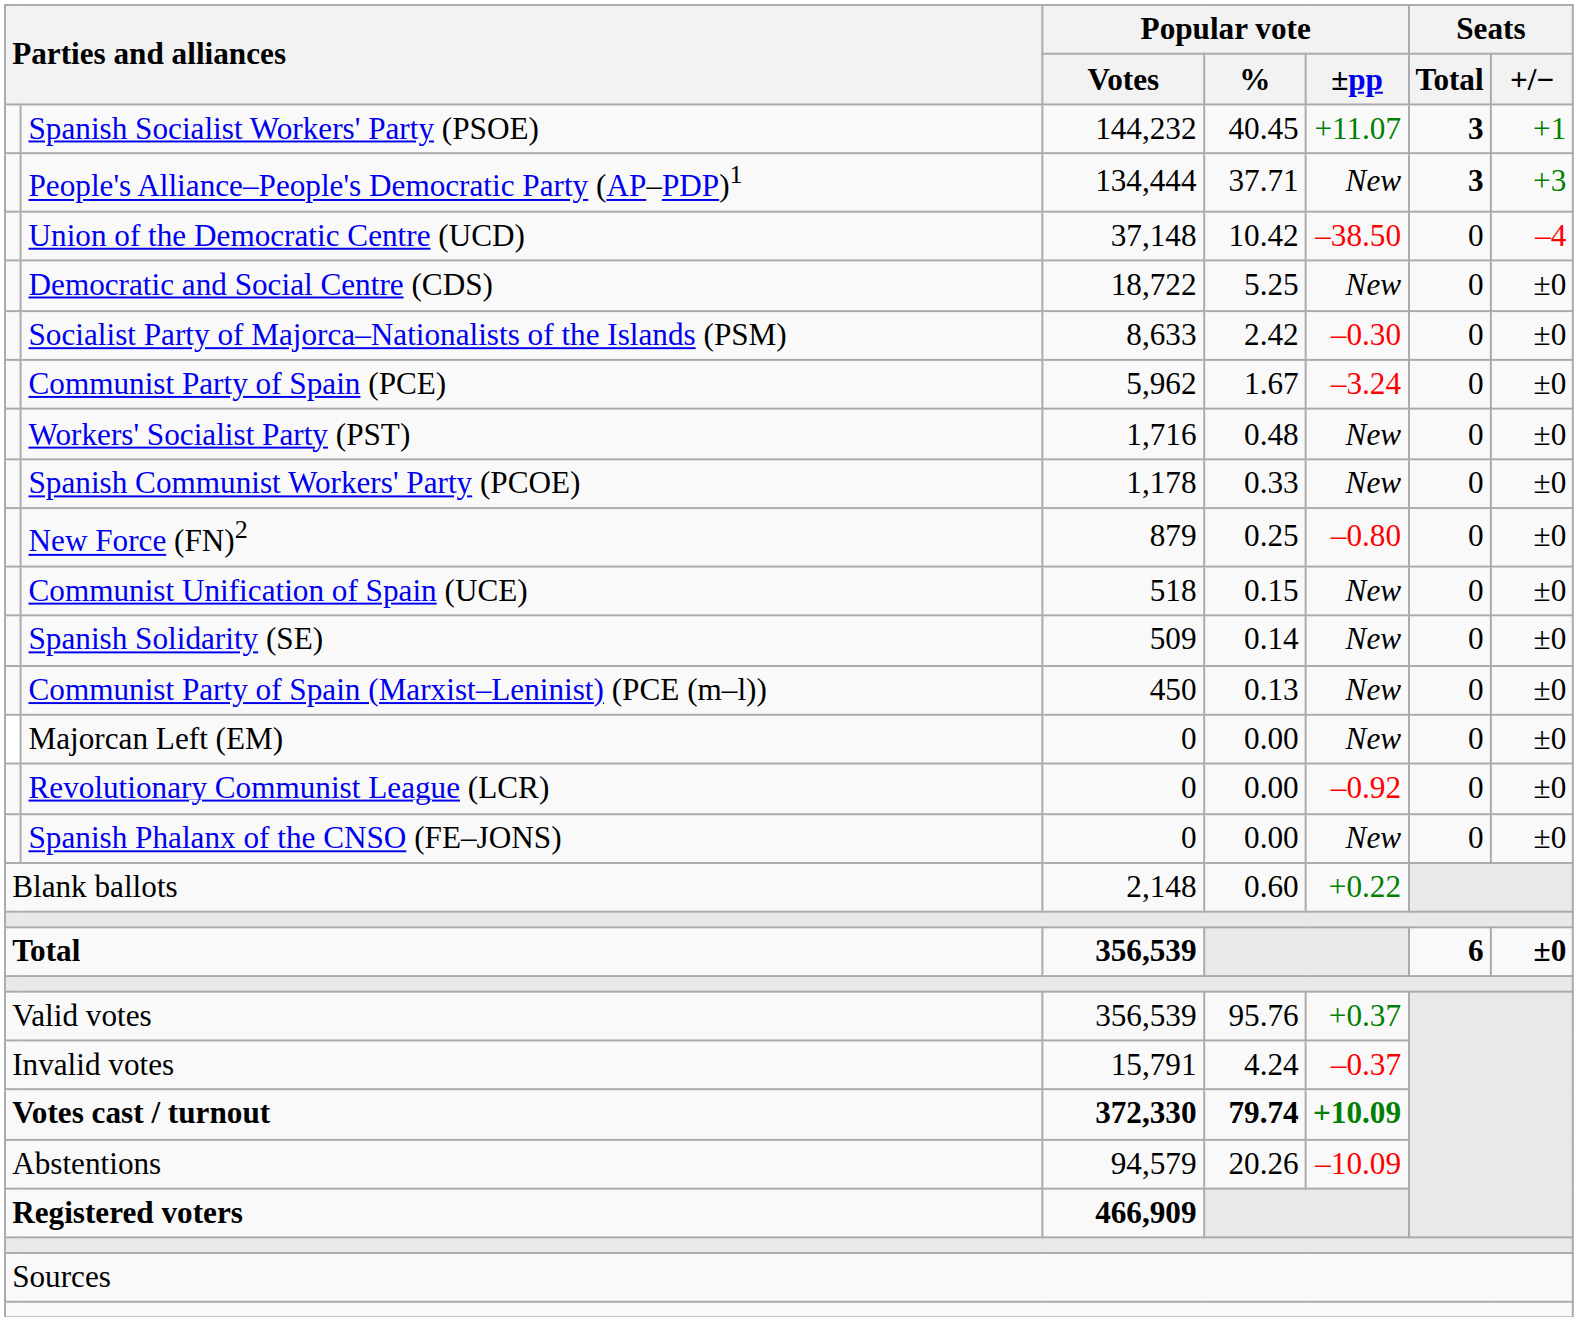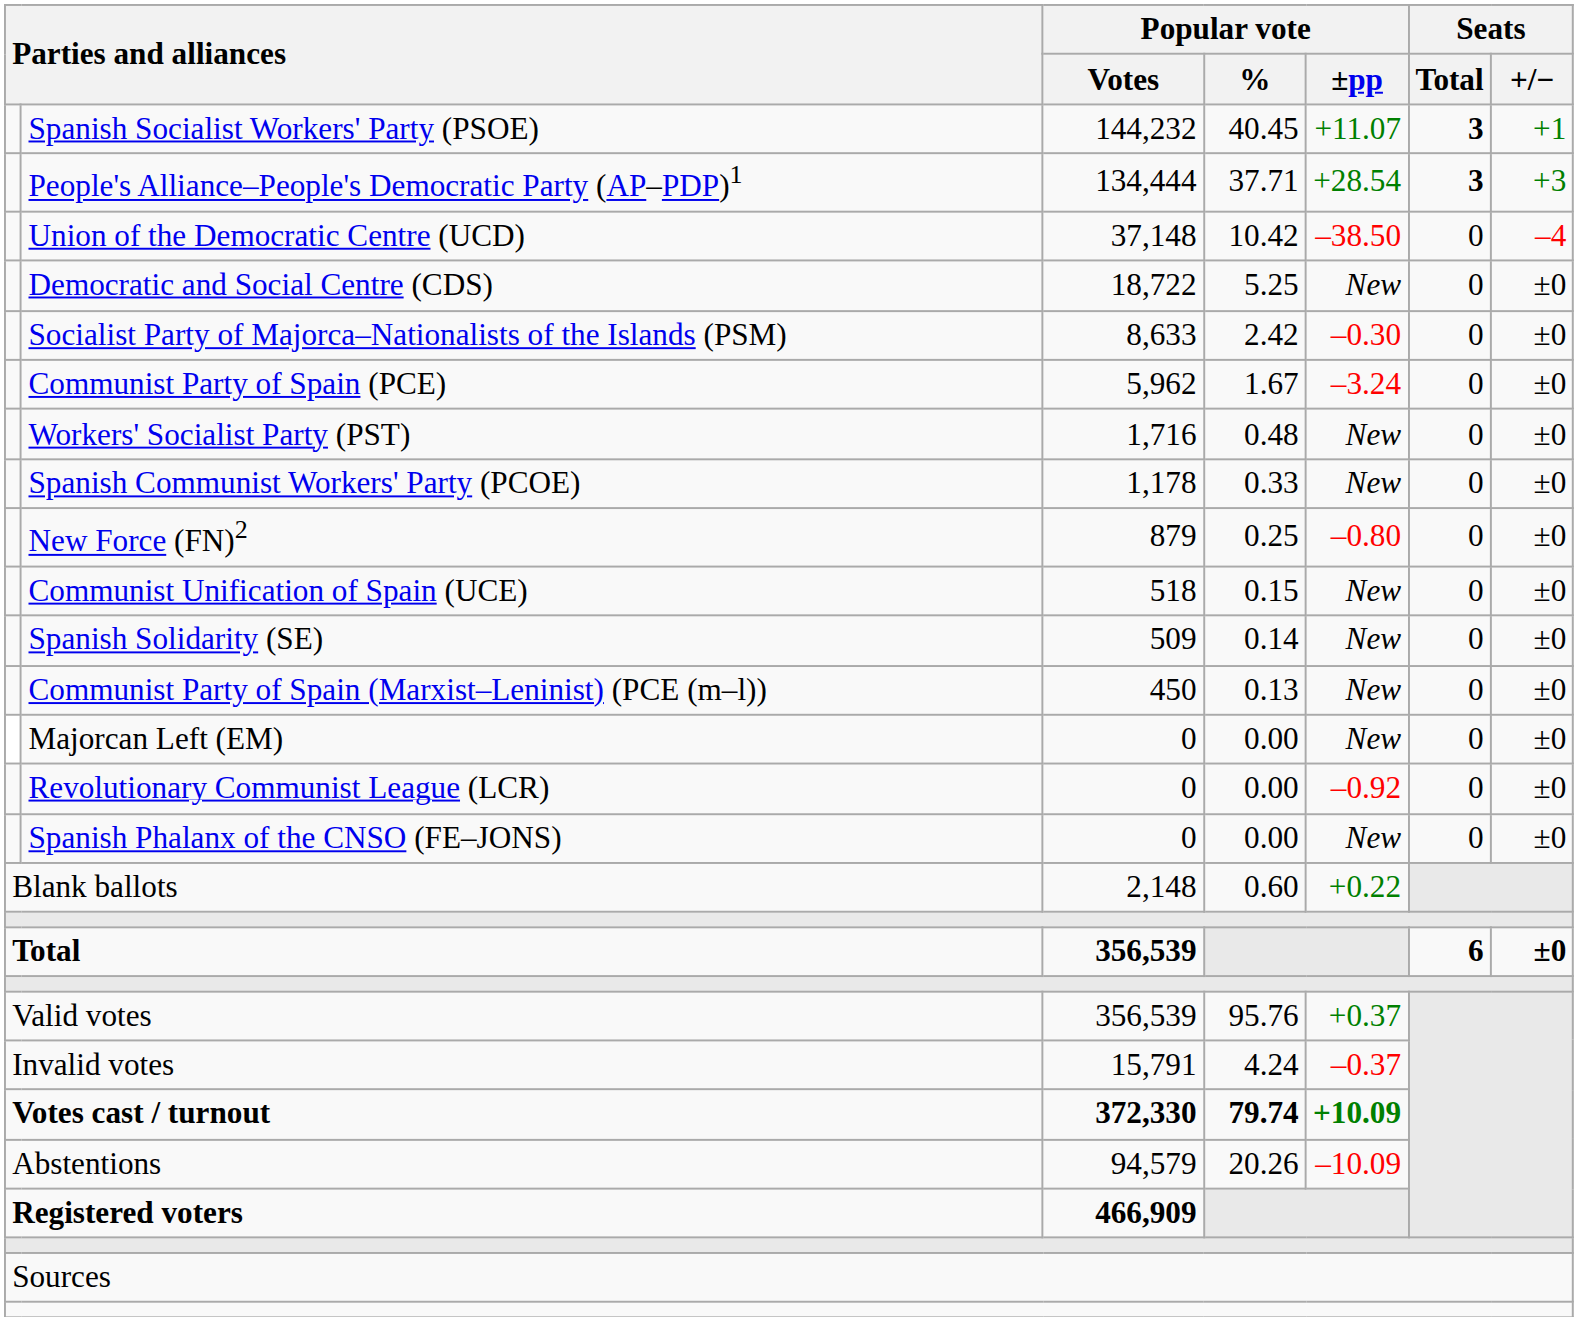People's Alliance–People's Democratic Party (AP–PDP)1 | Popular vote / ±pp: New -> +28.54
